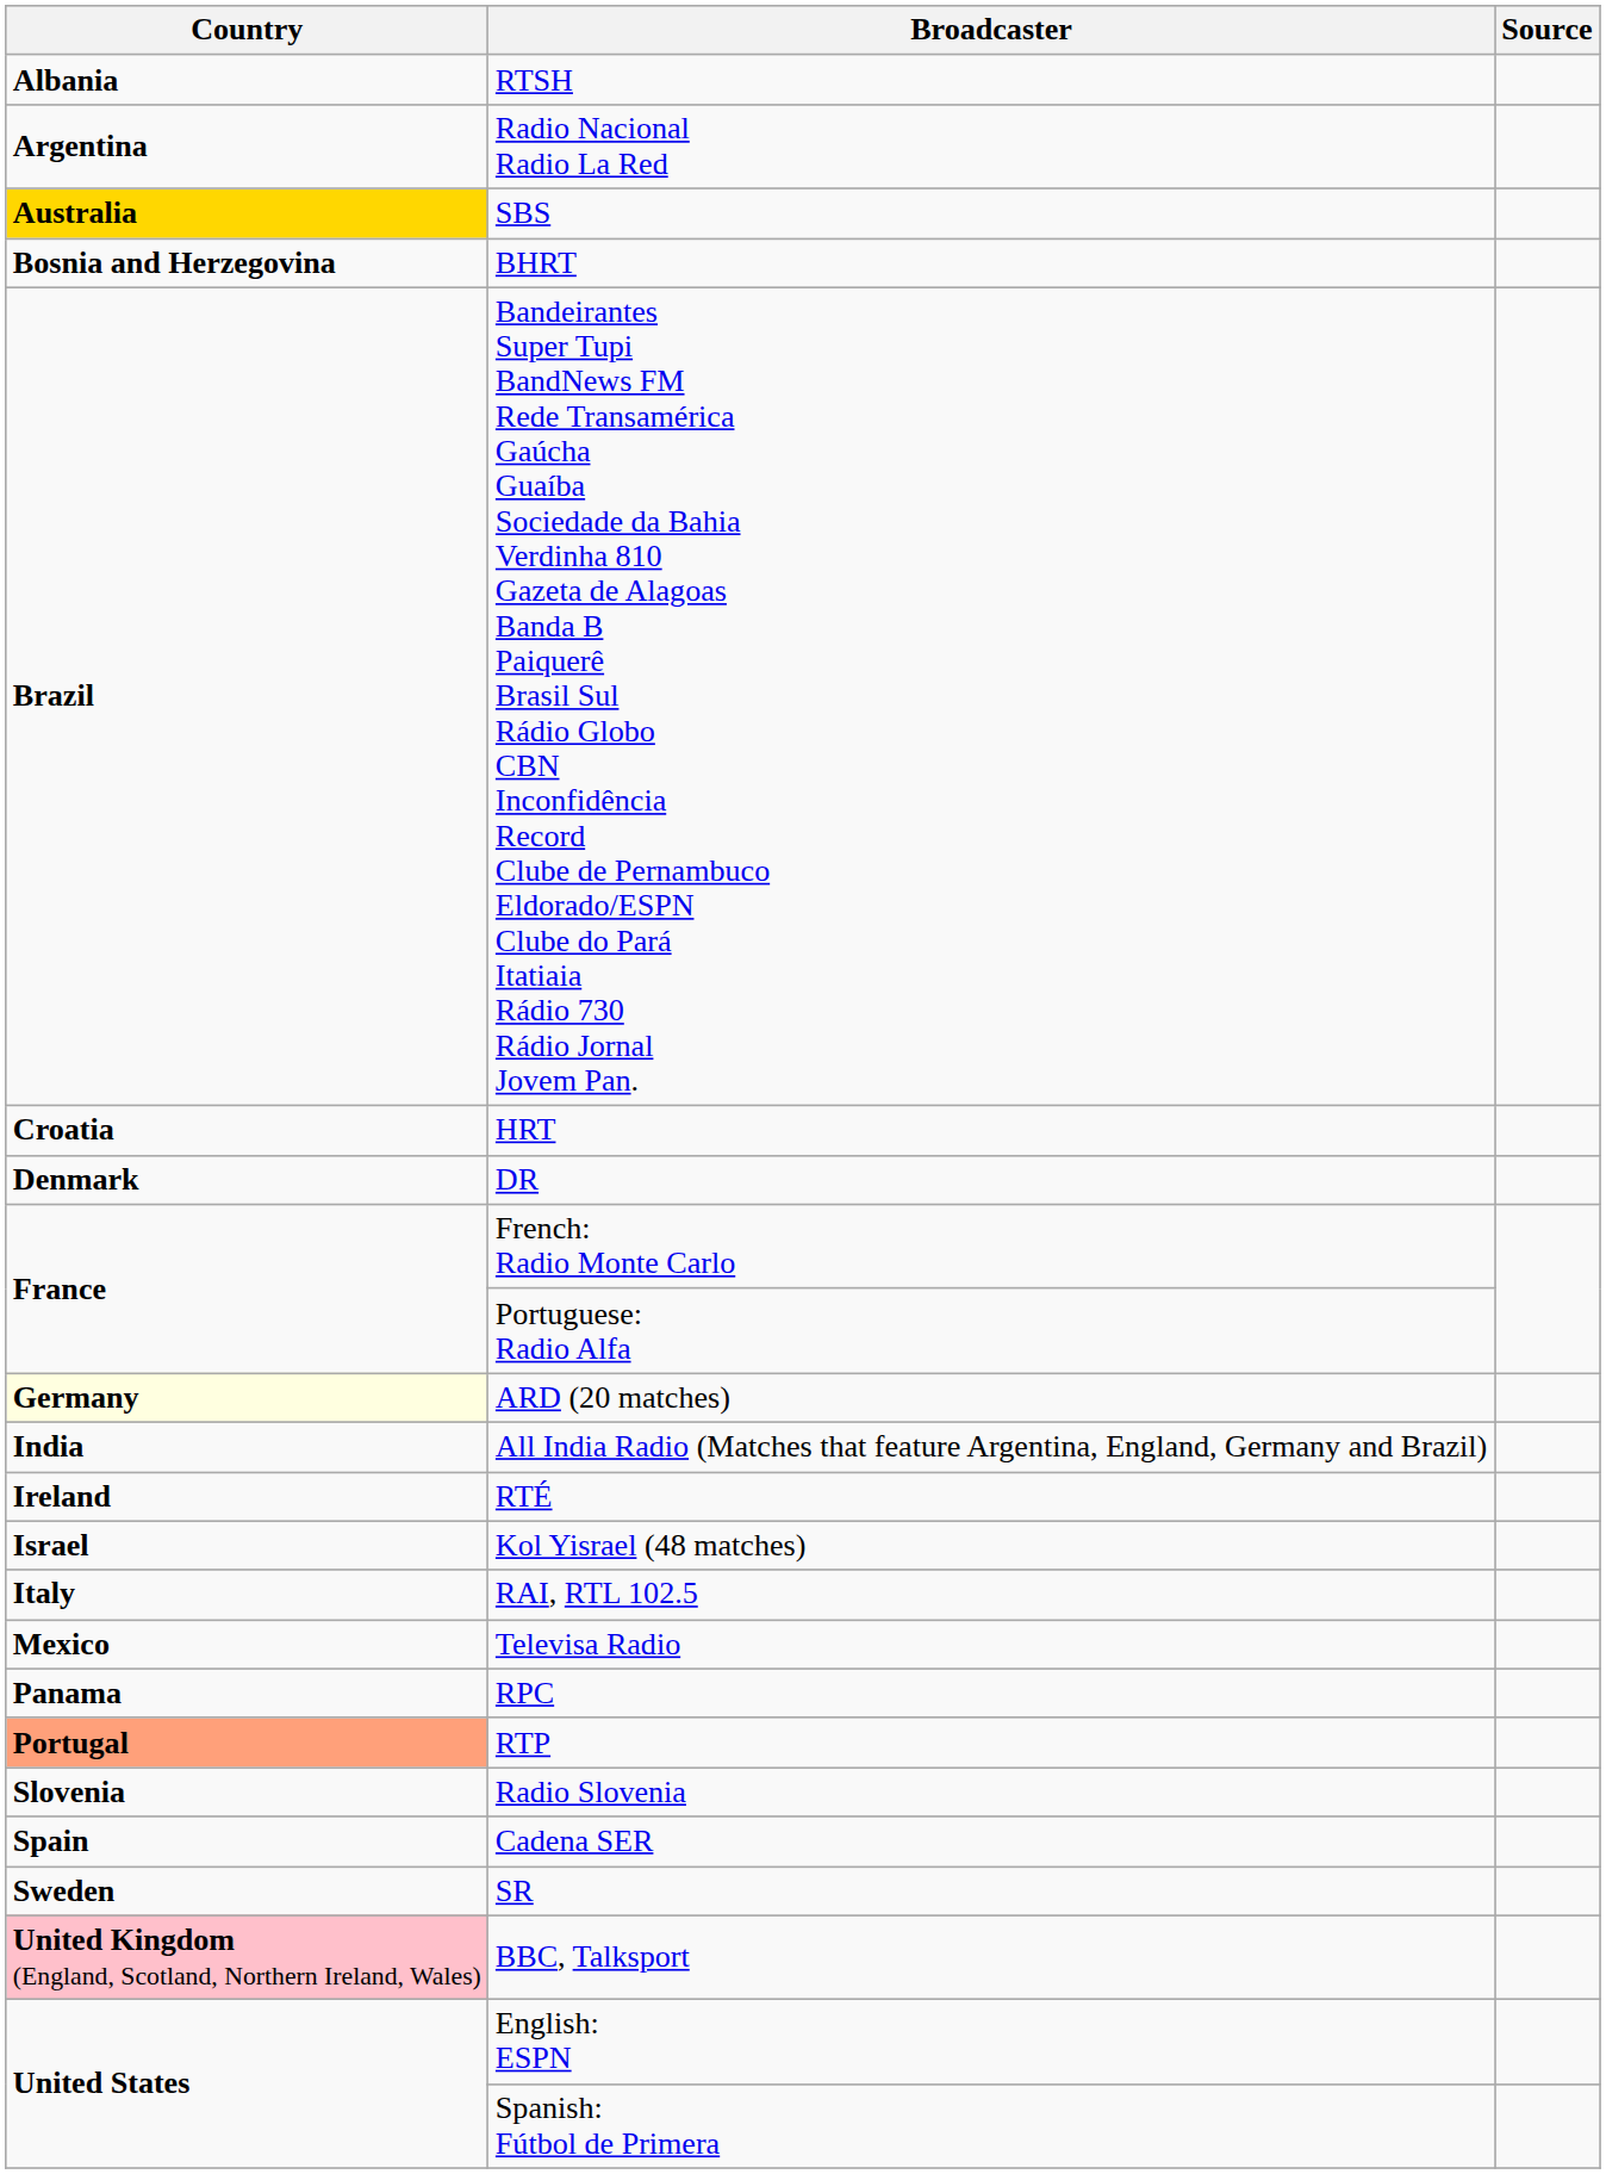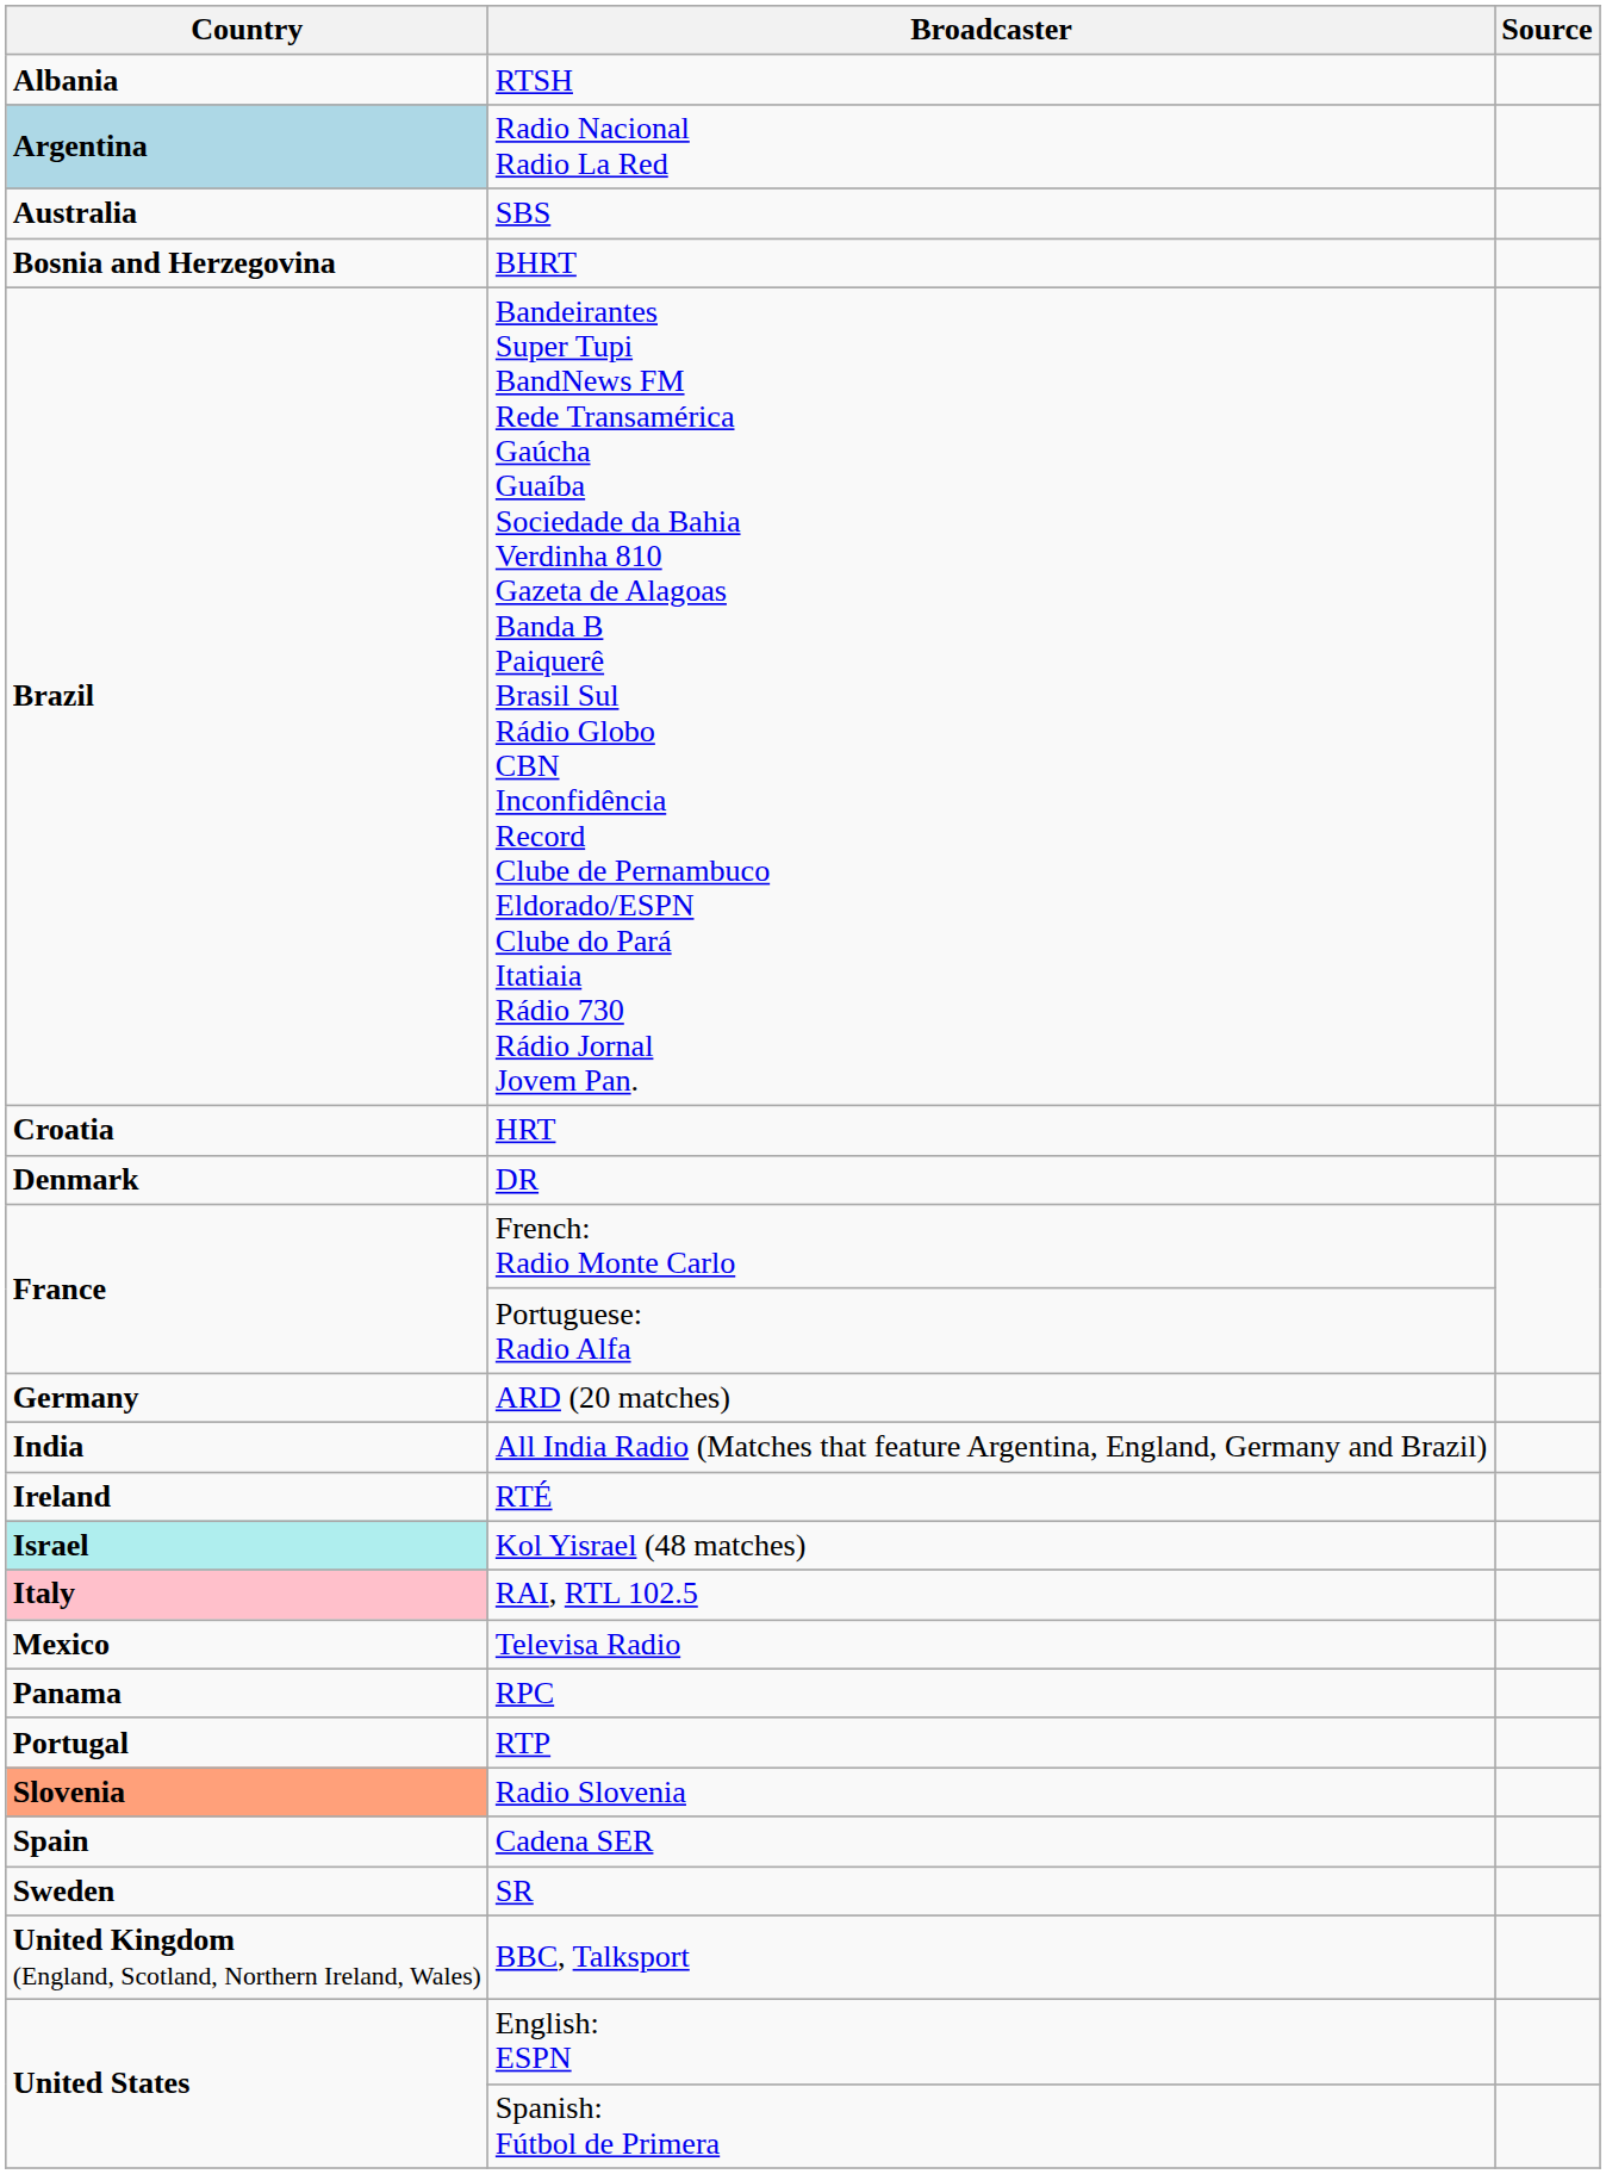Radio Nacional Radio La Red | Country: no background -> lightblue background
SBS | Country: gold background -> no background
ARD (20 matches) | Country: lightyellow background -> no background
Kol Yisrael (48 matches) | Country: no background -> paleturquoise background
RAI, RTL 102.5 | Country: no background -> pink background
RTP | Country: lightsalmon background -> no background
Radio Slovenia | Country: no background -> lightsalmon background
BBC, Talksport | Country: pink background -> no background
